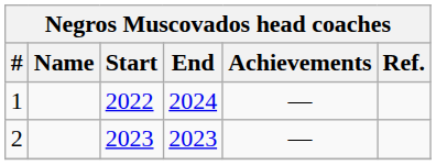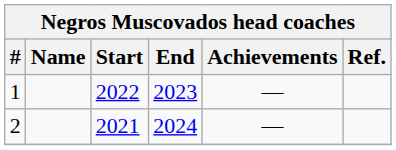1 | End: 2024 -> 2023
2 | Start: 2023 -> 2021
2 | End: 2023 -> 2024
